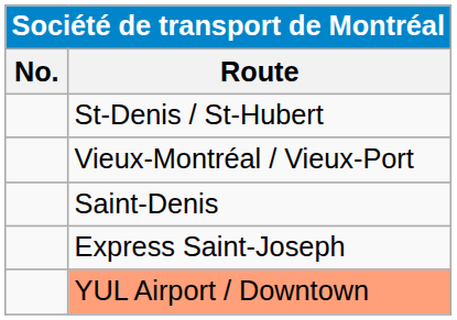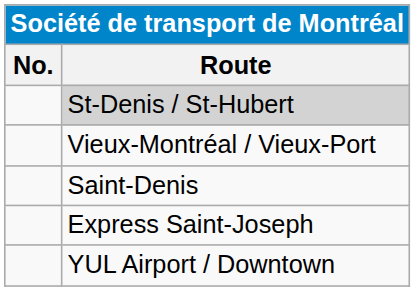St-Denis / St-Hubert | Route: no background -> lightgrey background
YUL Airport / Downtown | Route: lightsalmon background -> no background
